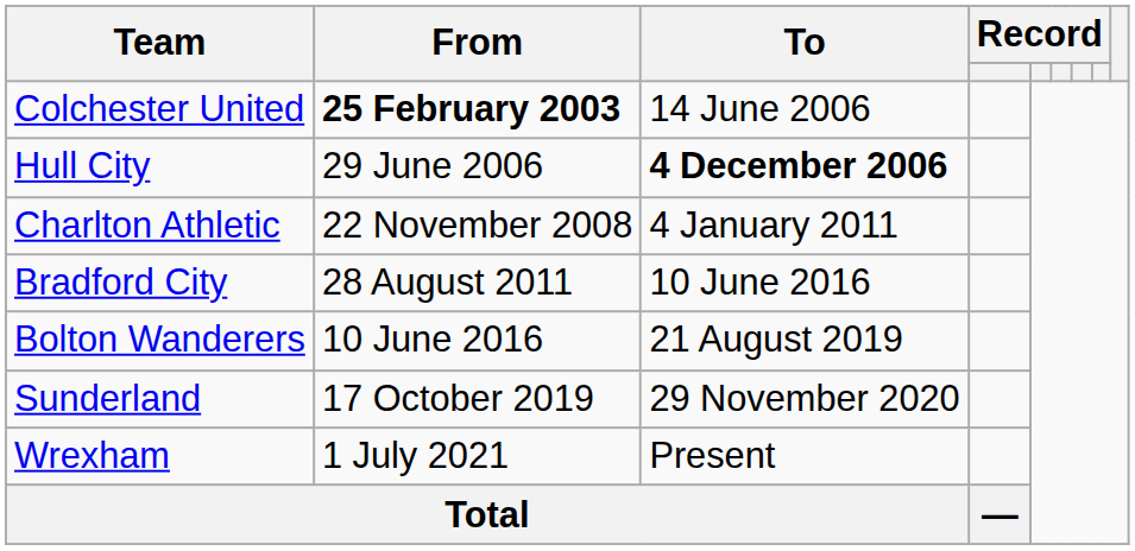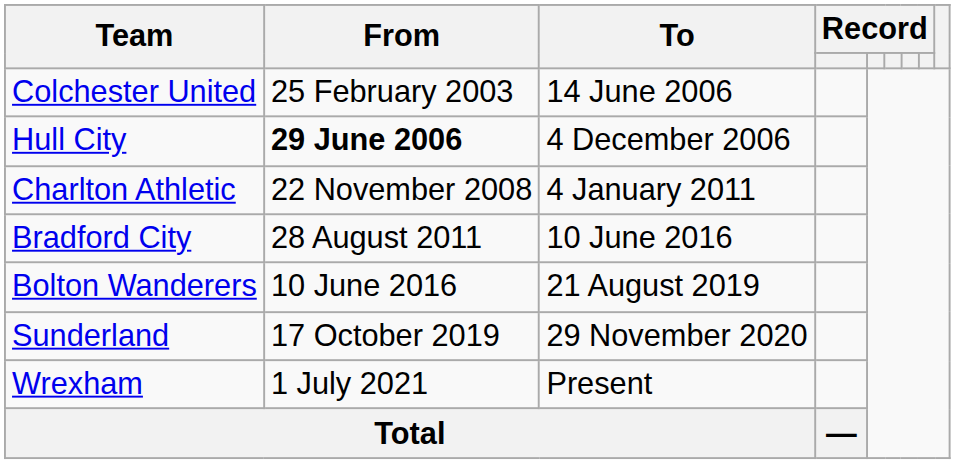Colchester United | From: bold -> normal
Hull City | From: normal -> bold
Hull City | To: bold -> normal
